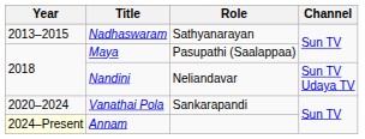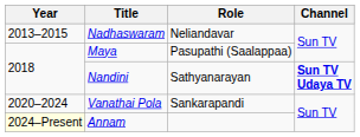Nadhaswaram | Role: Sathyanarayan -> Neliandavar
Nandini | Role: Neliandavar -> Sathyanarayan
Nandini | Channel: normal -> bold
